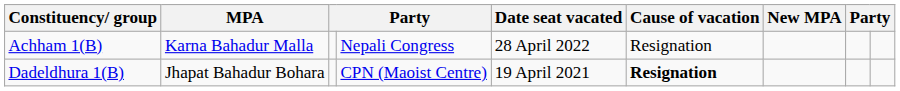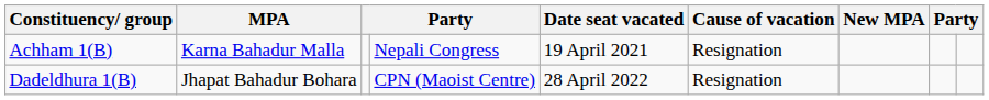Achham 1(B) | Date seat vacated: 28 April 2022 -> 19 April 2021
Dadeldhura 1(B) | Date seat vacated: 19 April 2021 -> 28 April 2022
Dadeldhura 1(B) | Cause of vacation: bold -> normal
